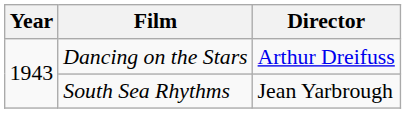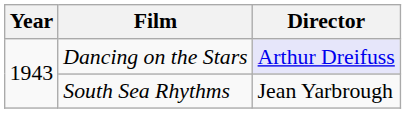Dancing on the Stars | Director: no background -> lavender background
